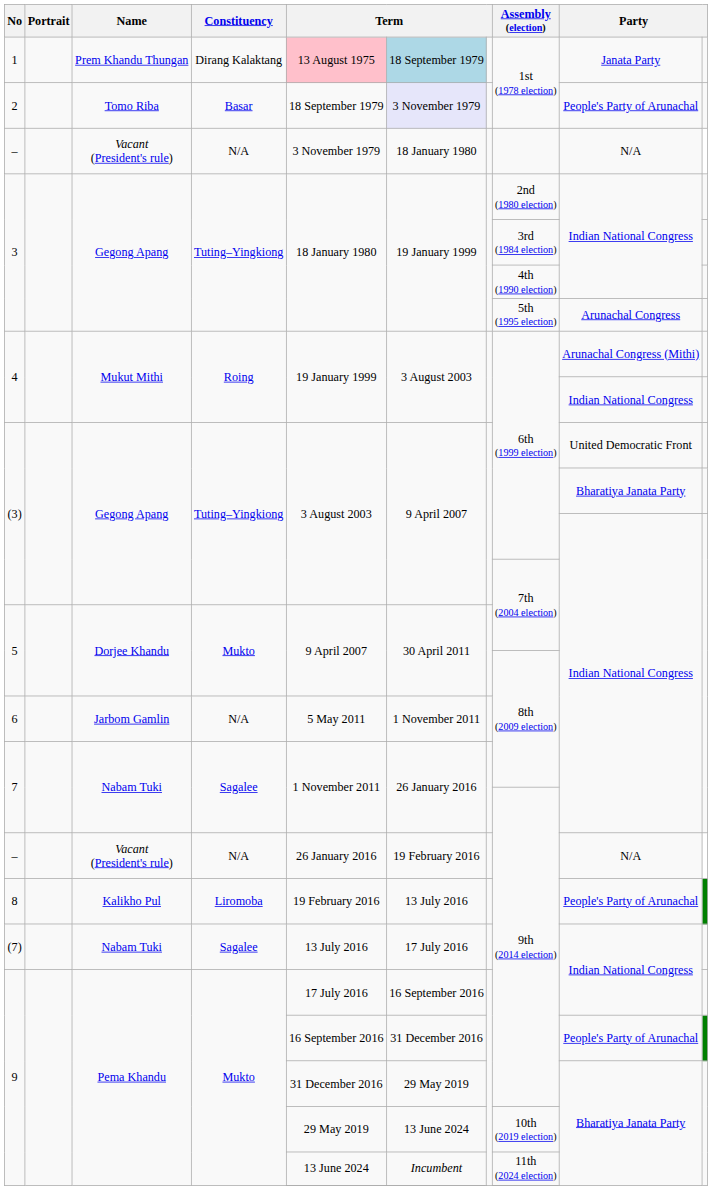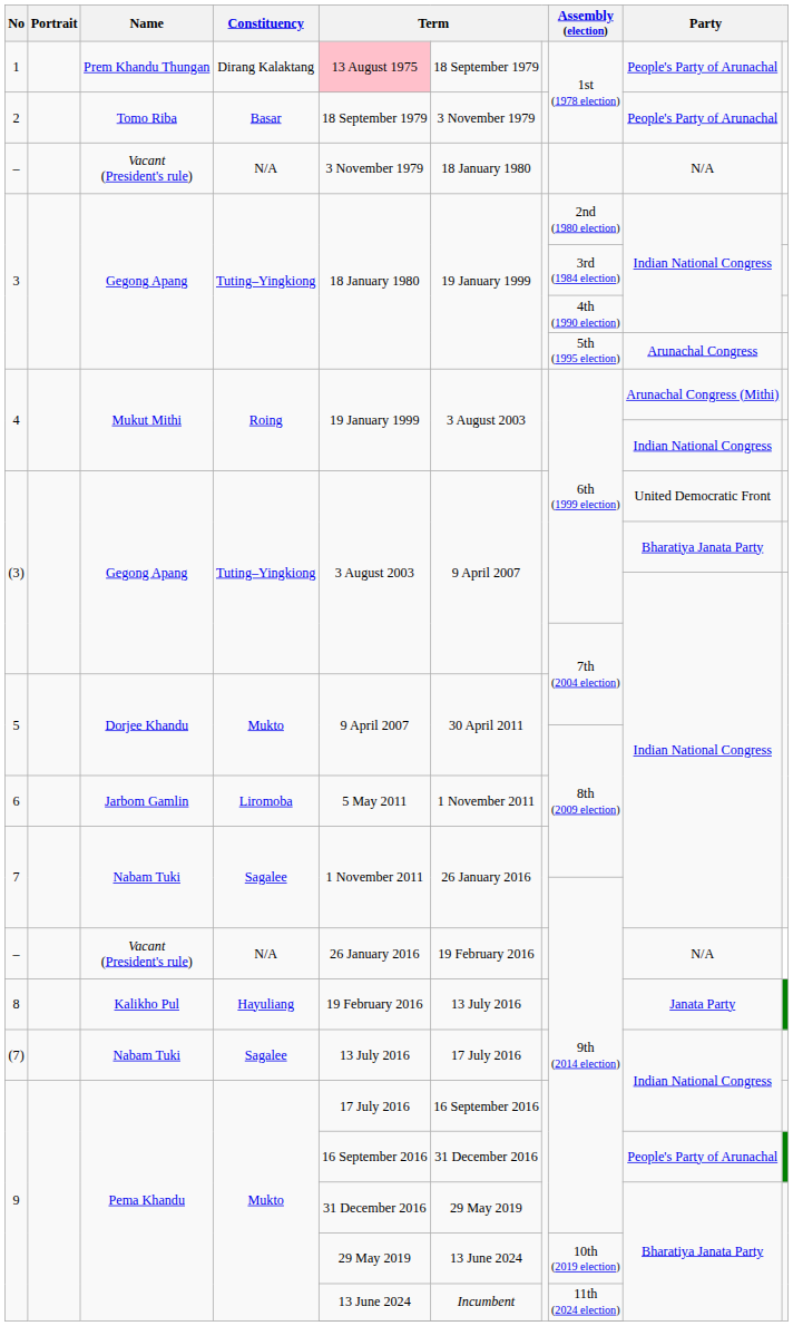1 | column 6: lightblue background -> no background
1 | column 9: Janata Party -> People's Party of Arunachal
2 | column 6: lavender background -> no background
6 | Constituency: N/A -> Liromoba
8 | Constituency: Liromoba -> Hayuliang
8 | column 9: People's Party of Arunachal -> Janata Party
